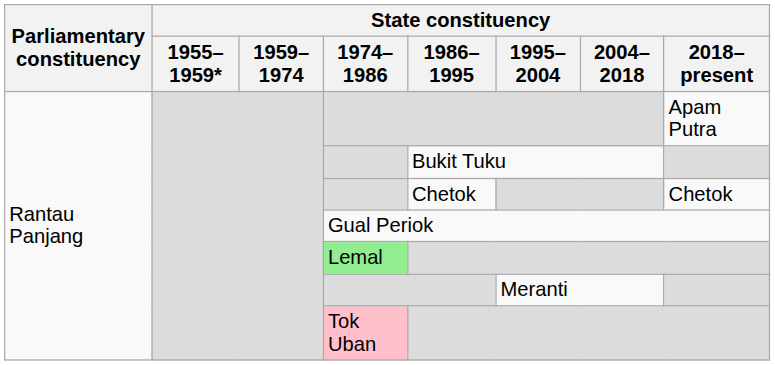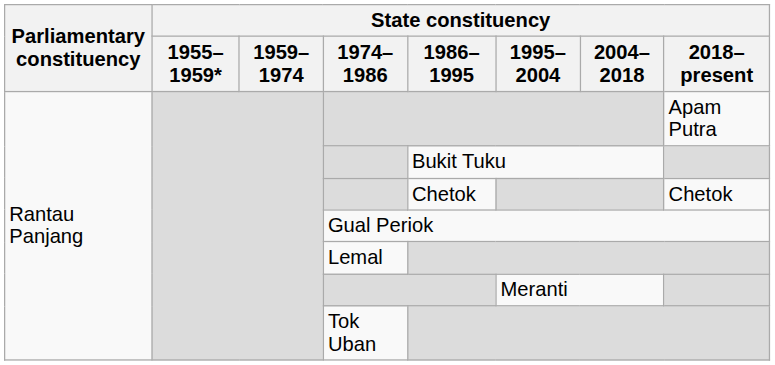Lemal | State constituency / 1974–1986: lightgreen background -> no background
Tok Uban | State constituency / 1974–1986: pink background -> no background
